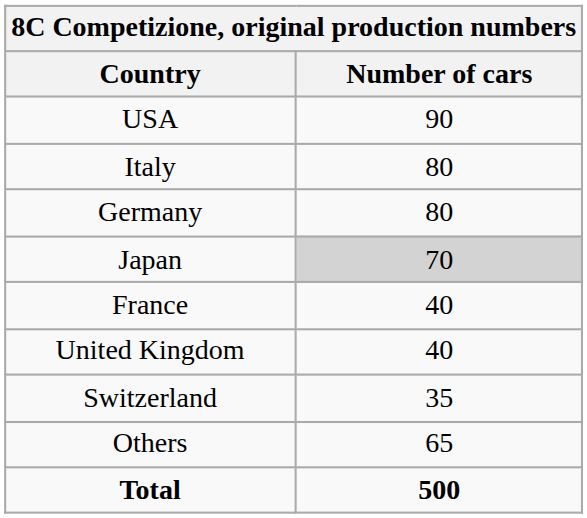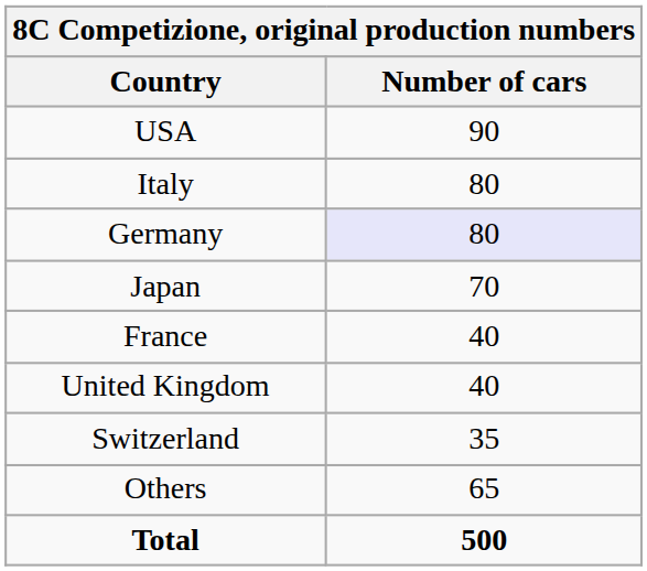Germany | Number of cars: no background -> lavender background
Japan | Number of cars: lightgrey background -> no background
